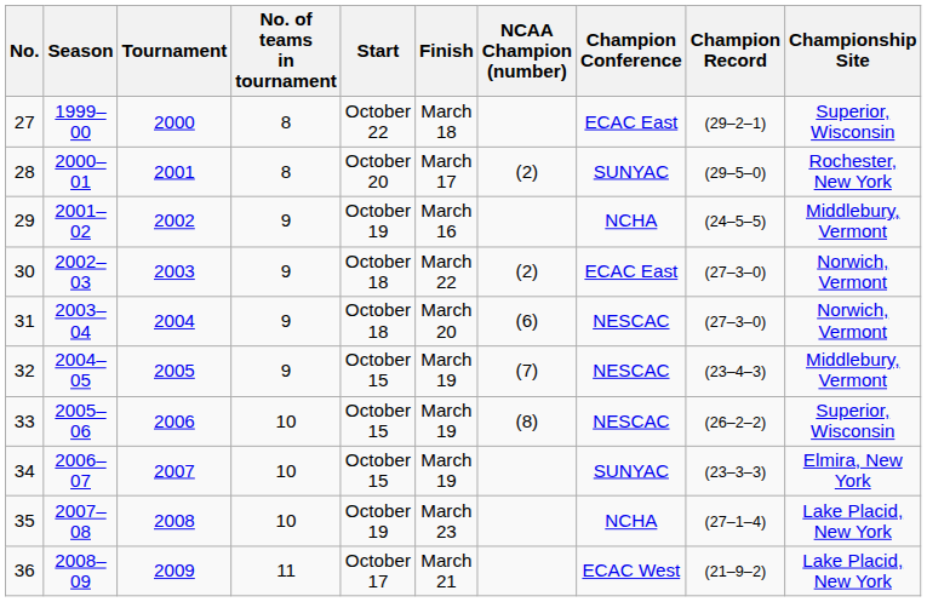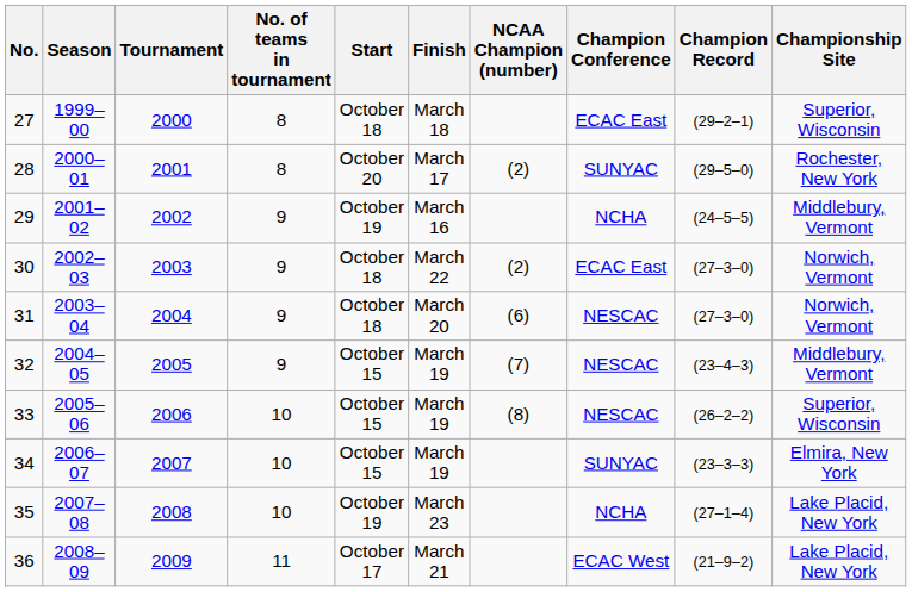27 | Start: October 22 -> October 18
